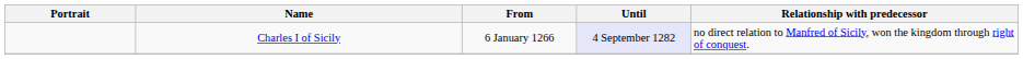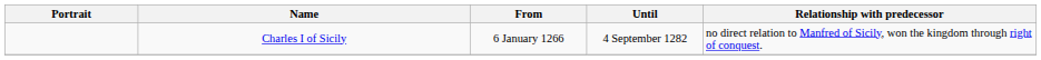Charles I of Sicily | Until: lavender background -> no background
